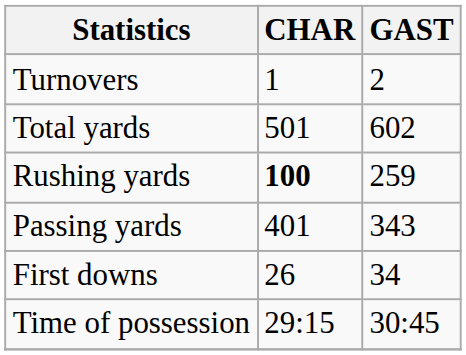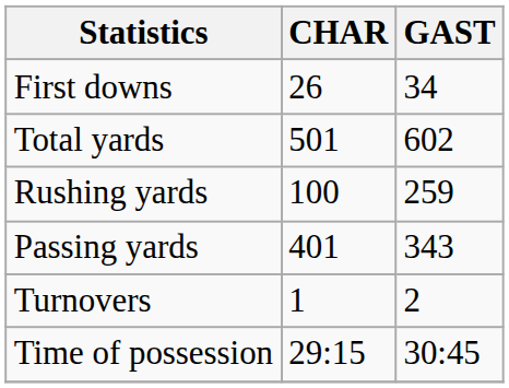rows swapped: First downs <-> Turnovers
Rushing yards | CHAR: bold -> normal
